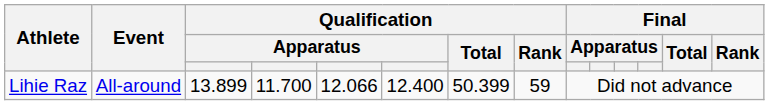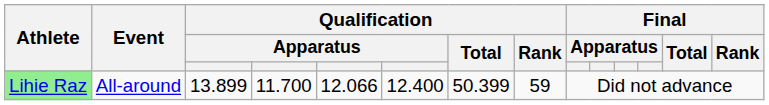row 4 | Athlete: no background -> lightgreen background
